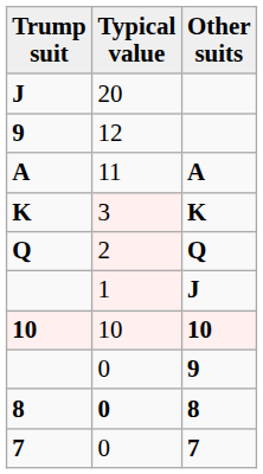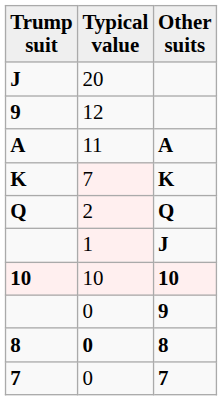row 5 | Typical value: 3 -> 7
